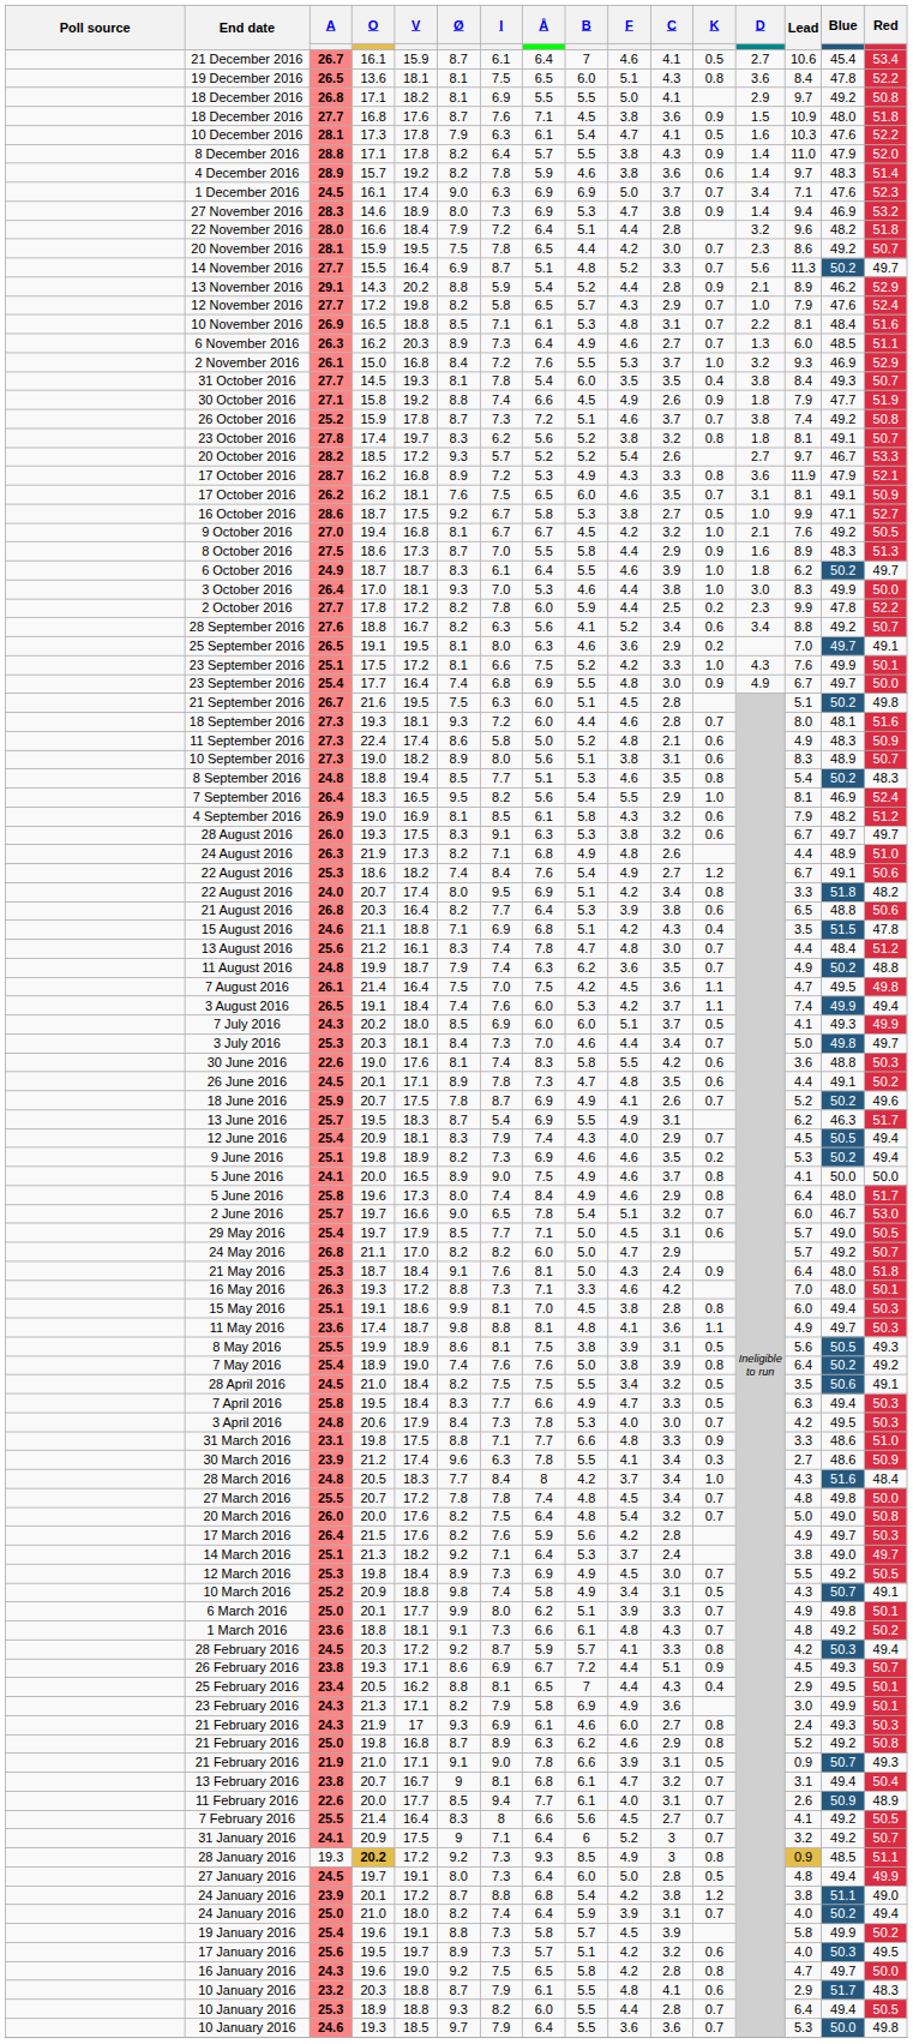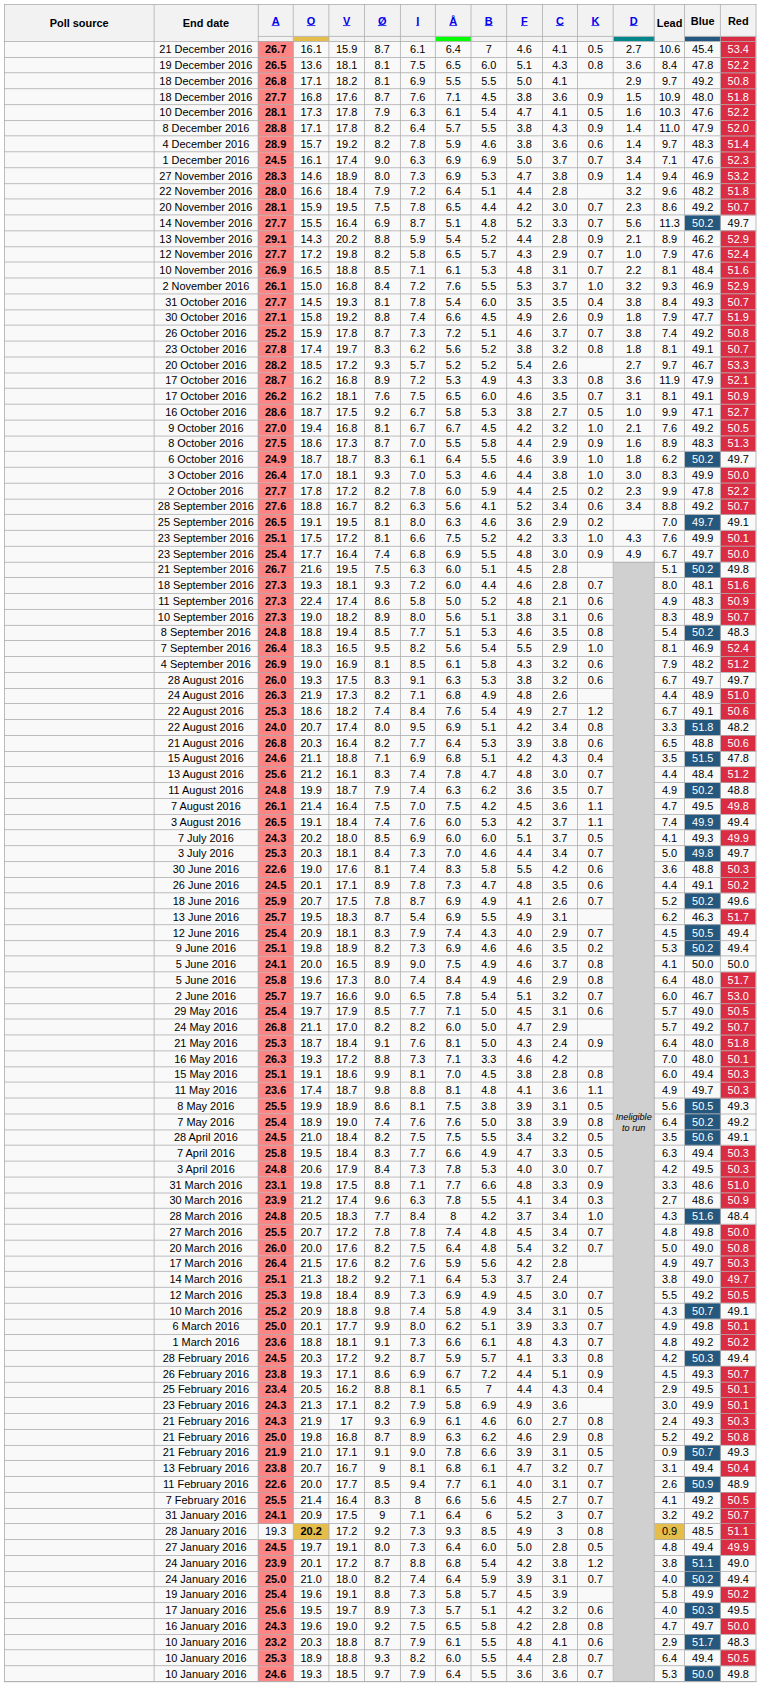- row: 6 November 2016 | 26.3 | 16.2 | 20.3 | 8.9 | 7.3 | 6.4 | 4.9 | 4.6 | 2.7 | 0.7 | 1.3 | 6.0 | 48.5 | 51.1
